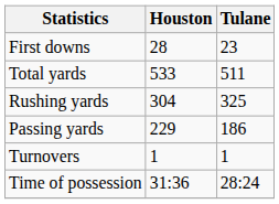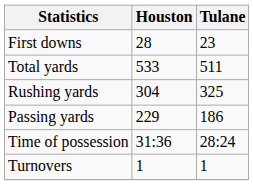rows swapped: Turnovers <-> Time of possession
